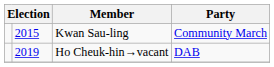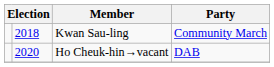Kwan Sau-ling | column 2: 2015 -> 2018
Ho Cheuk-hin→vacant | column 2: 2019 -> 2020
